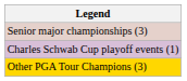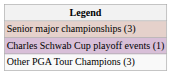row 4 | column 1: gold background -> no background
